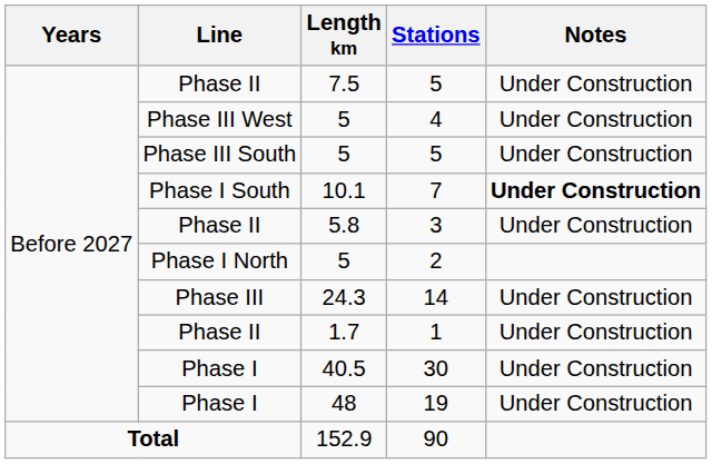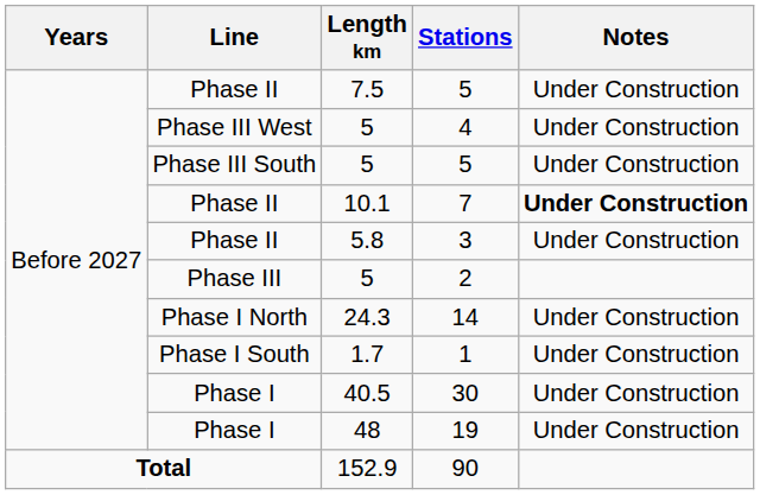7 | Line: Phase I South -> Phase II
2 | Line: Phase I North -> Phase III
14 | Line: Phase III -> Phase I North
1 | Line: Phase II -> Phase I South
